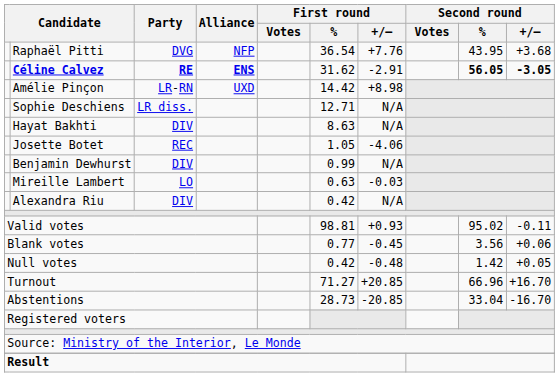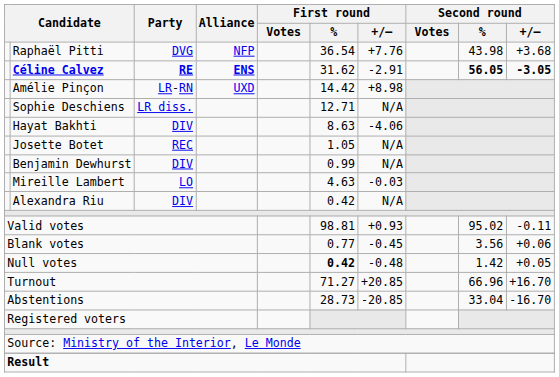Raphaël Pitti | Second round / %: 43.95 -> 43.98
Hayat Bakhti | First round / +/–: N/A -> -4.06
Josette Botet | First round / +/–: -4.06 -> N/A
Mireille Lambert | First round / %: 0.63 -> 4.63
Null votes | First round / %: normal -> bold
